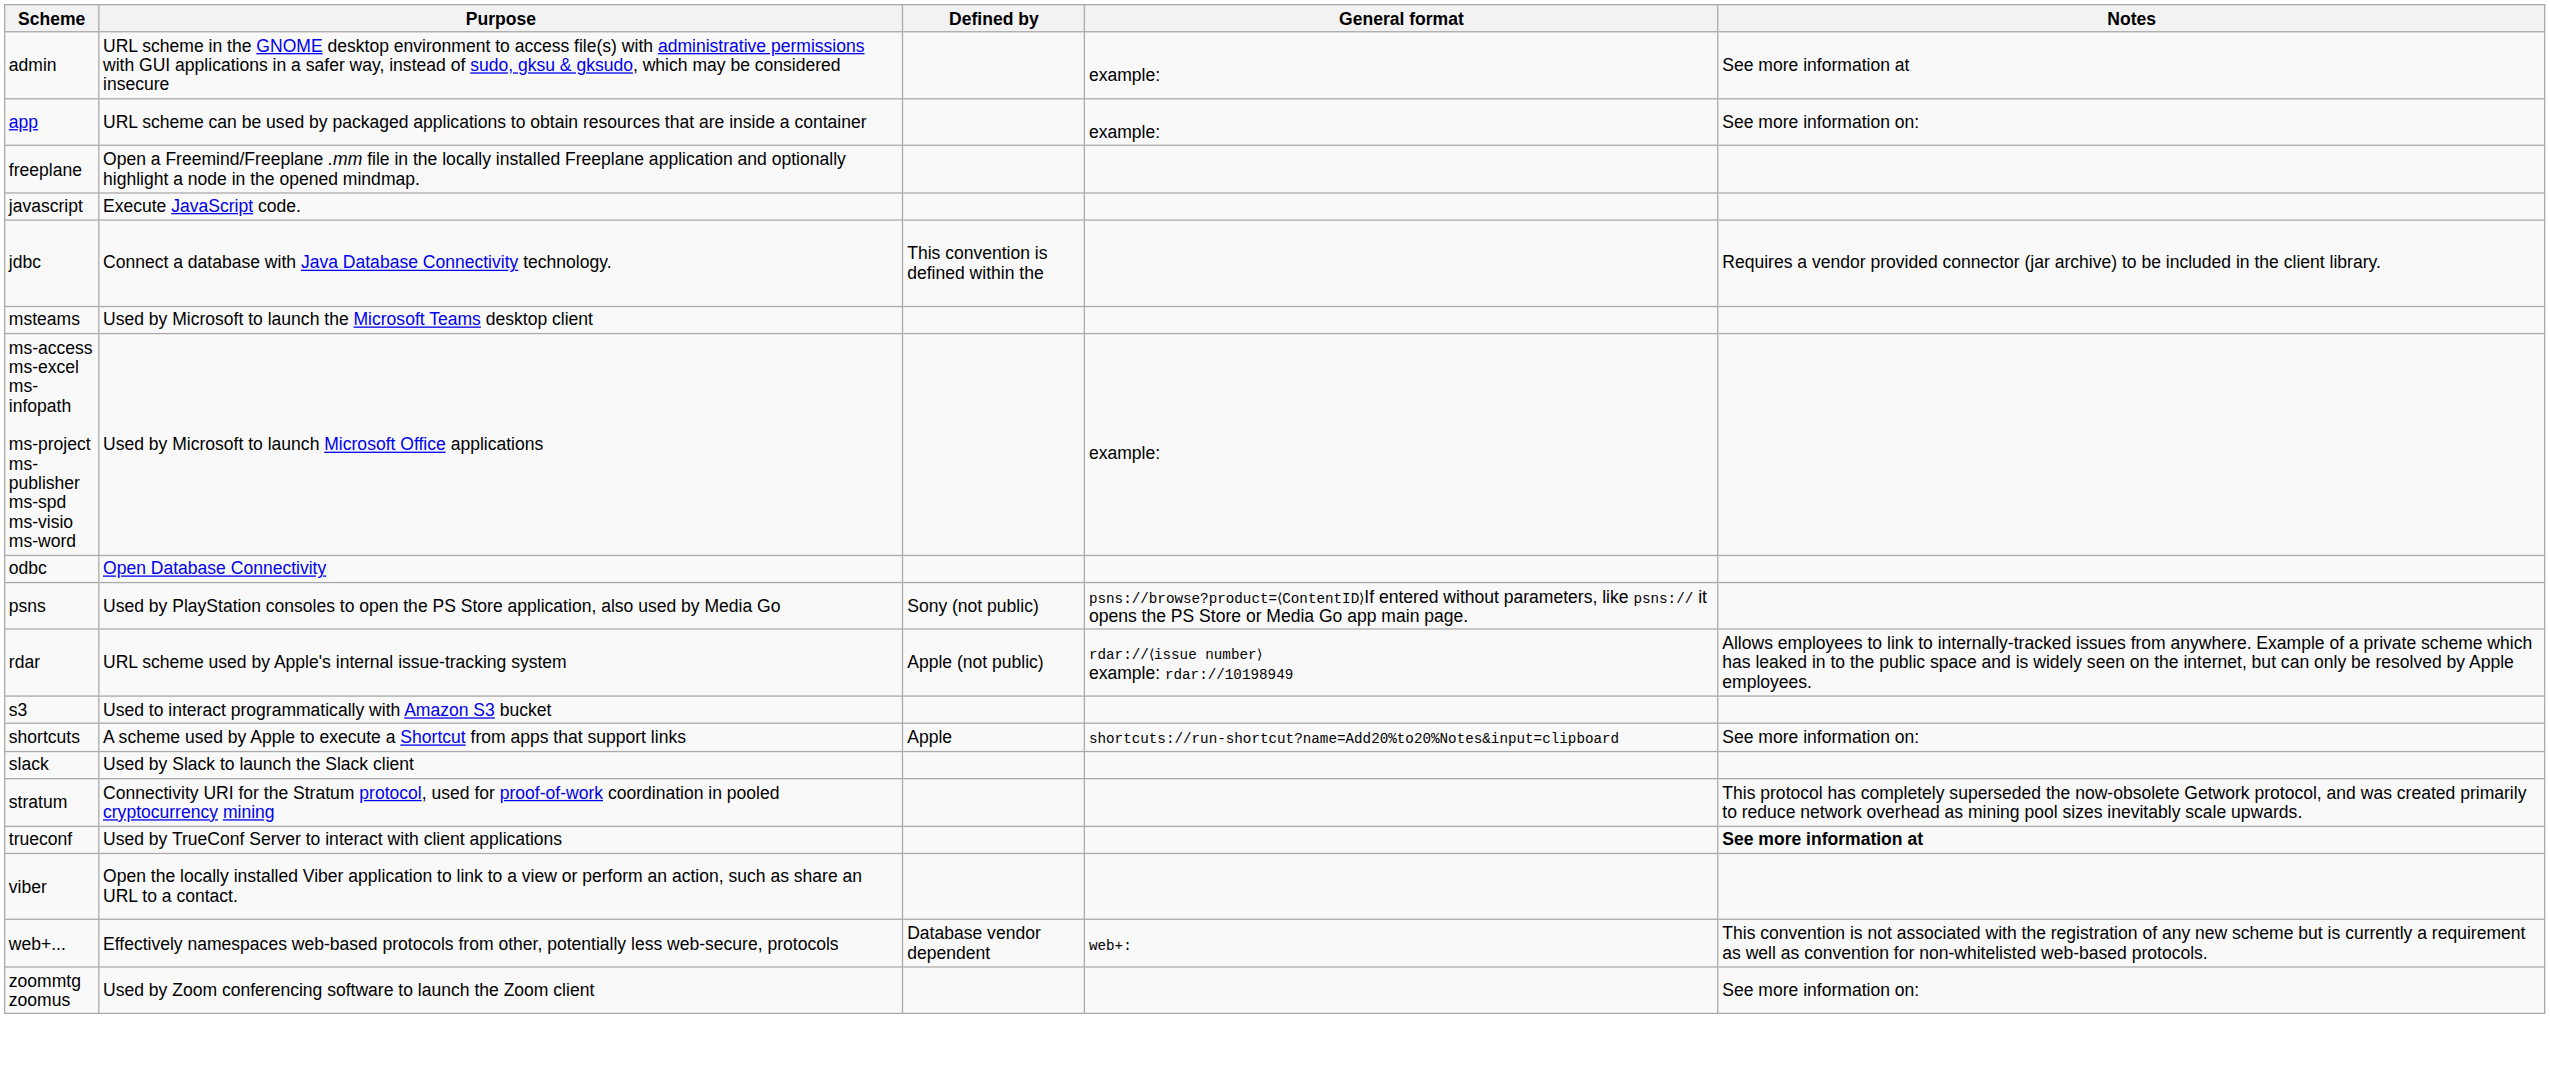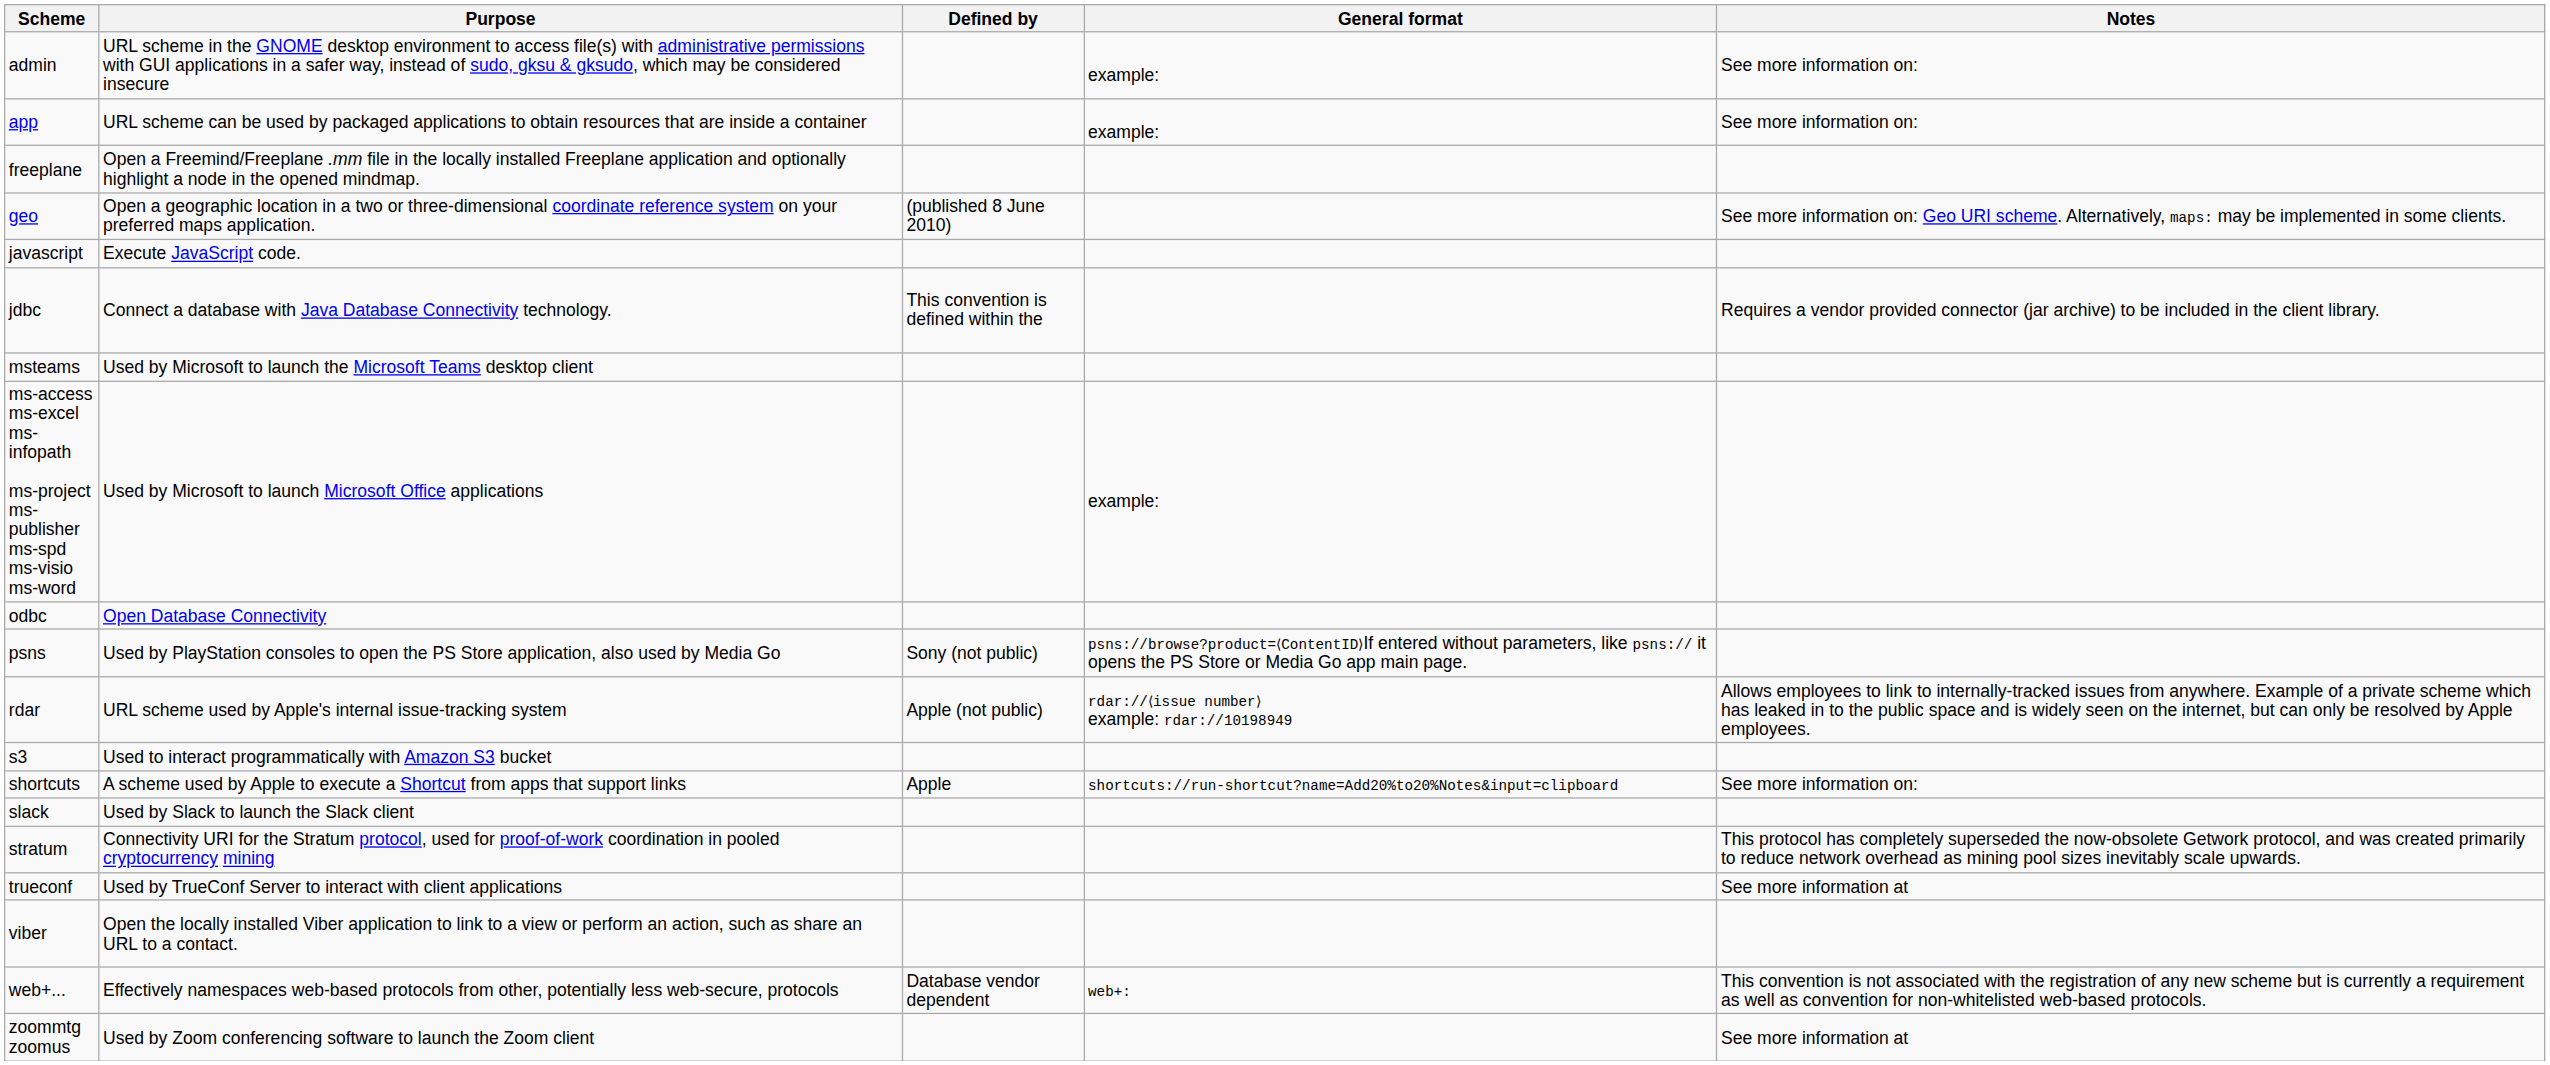admin | Notes: See more information at -> See more information on:
+ row: geo | Open a geographic location in a two or three-dimensional coordinate reference system on your preferred maps application. | (published 8 June 2010) | See more information on: Geo URI scheme. Alternatively, maps: may be implemented in some clients.
trueconf | Notes: bold -> normal
zoommtg zoomus | Notes: See more information on: -> See more information at
